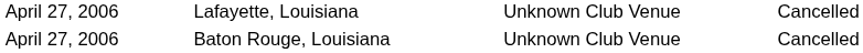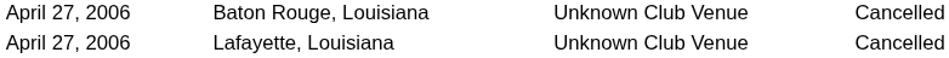rows swapped: Baton Rouge, Louisiana <-> Lafayette, Louisiana
